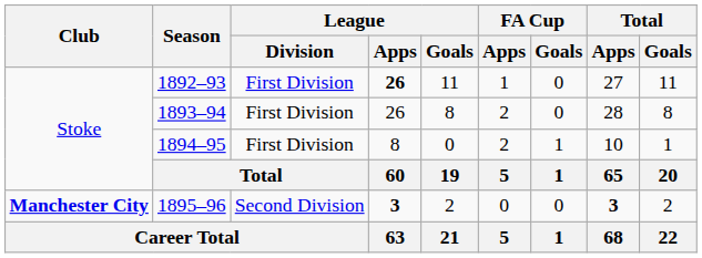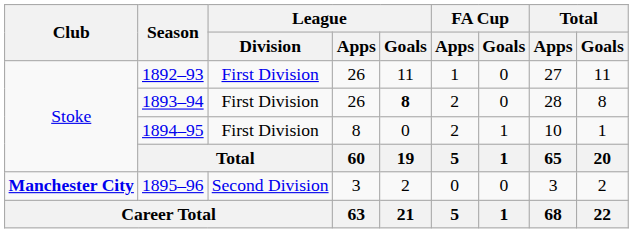1892–93 | League / Apps: bold -> normal
1893–94 | League / Goals: normal -> bold
1895–96 | League / Apps: bold -> normal
1895–96 | Total / Apps: bold -> normal
